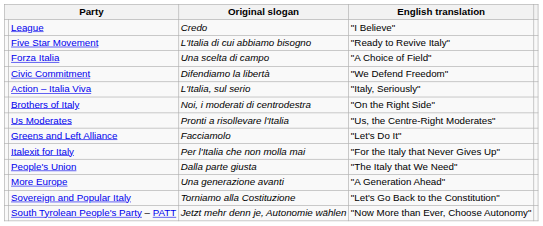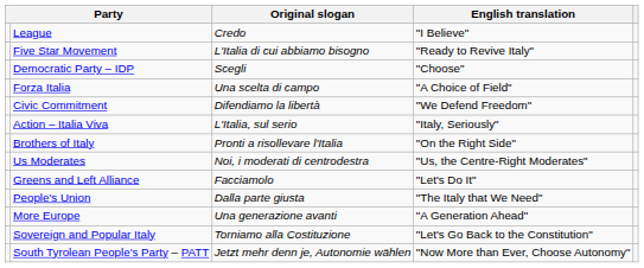+ row: Democratic Party – IDP | Scegli | "Choose"
Brothers of Italy | Original slogan: Noi, i moderati di centrodestra -> Pronti a risollevare l'Italia
Us Moderates | Original slogan: Pronti a risollevare l'Italia -> Noi, i moderati di centrodestra
- row: Italexit for Italy | Per l'Italia che non molla mai | "For the Italy that Never Gives Up"
